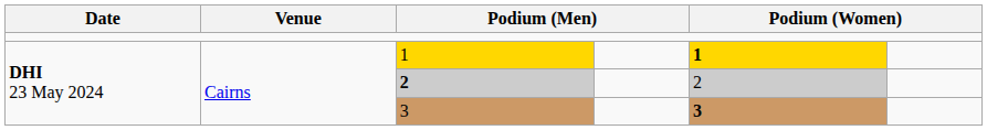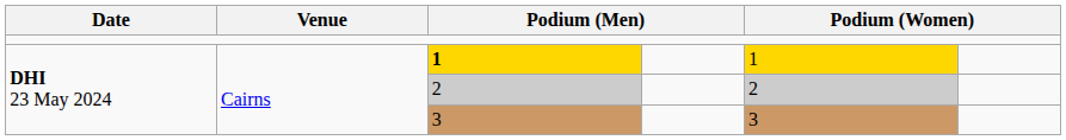row 3 | column 3: normal -> bold
row 3 | column 5: bold -> normal
row 4 | column 3: bold -> normal
row 5 | column 5: bold -> normal
